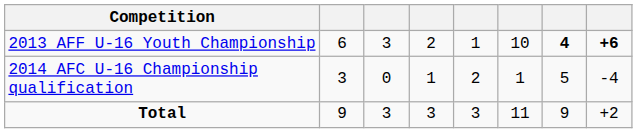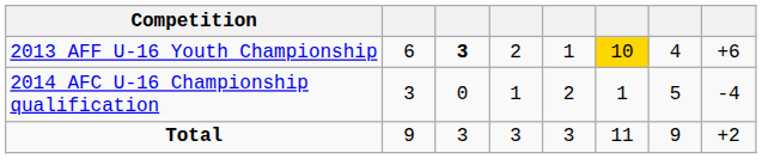2013 AFF U-16 Youth Championship | column 3: normal -> bold
2013 AFF U-16 Youth Championship | column 6: no background -> gold background
2013 AFF U-16 Youth Championship | column 7: bold -> normal
2013 AFF U-16 Youth Championship | column 8: bold -> normal
